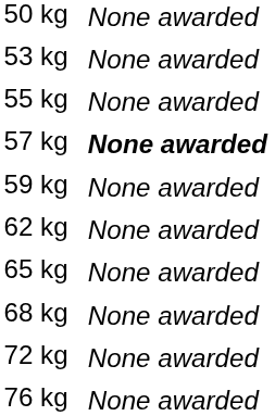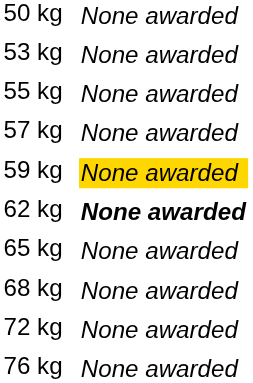57 kg / None awarded | column 2: bold -> normal
59 kg / None awarded | column 2: no background -> gold background
62 kg / None awarded | column 2: normal -> bold
